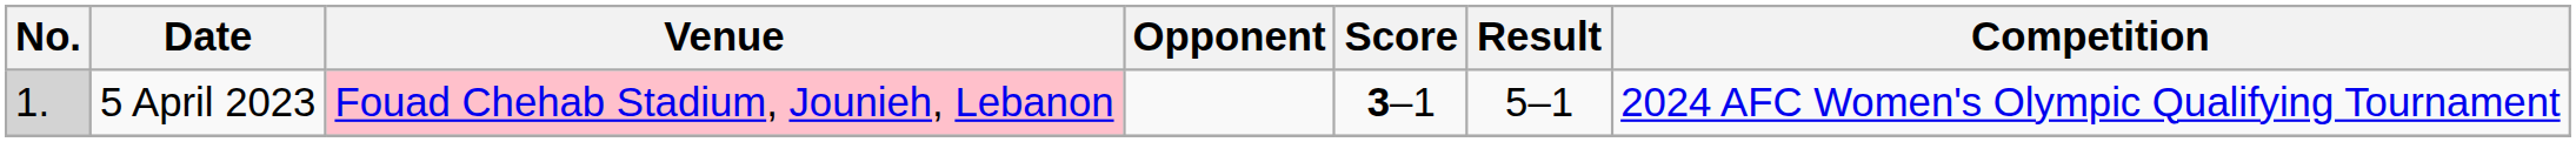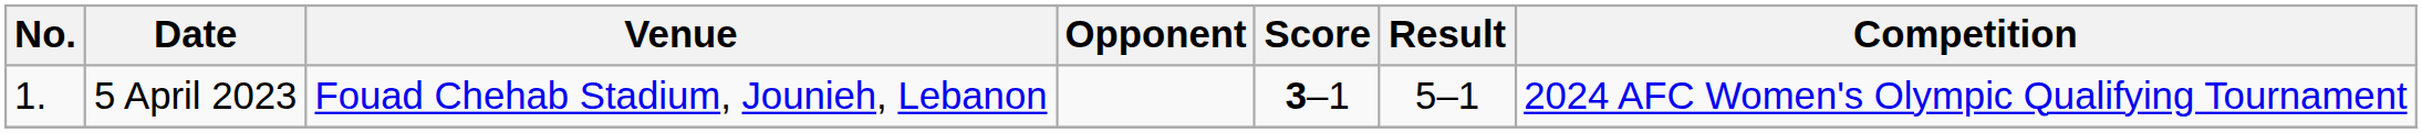5 April 2023 | No.: lightgrey background -> no background
5 April 2023 | Venue: pink background -> no background
